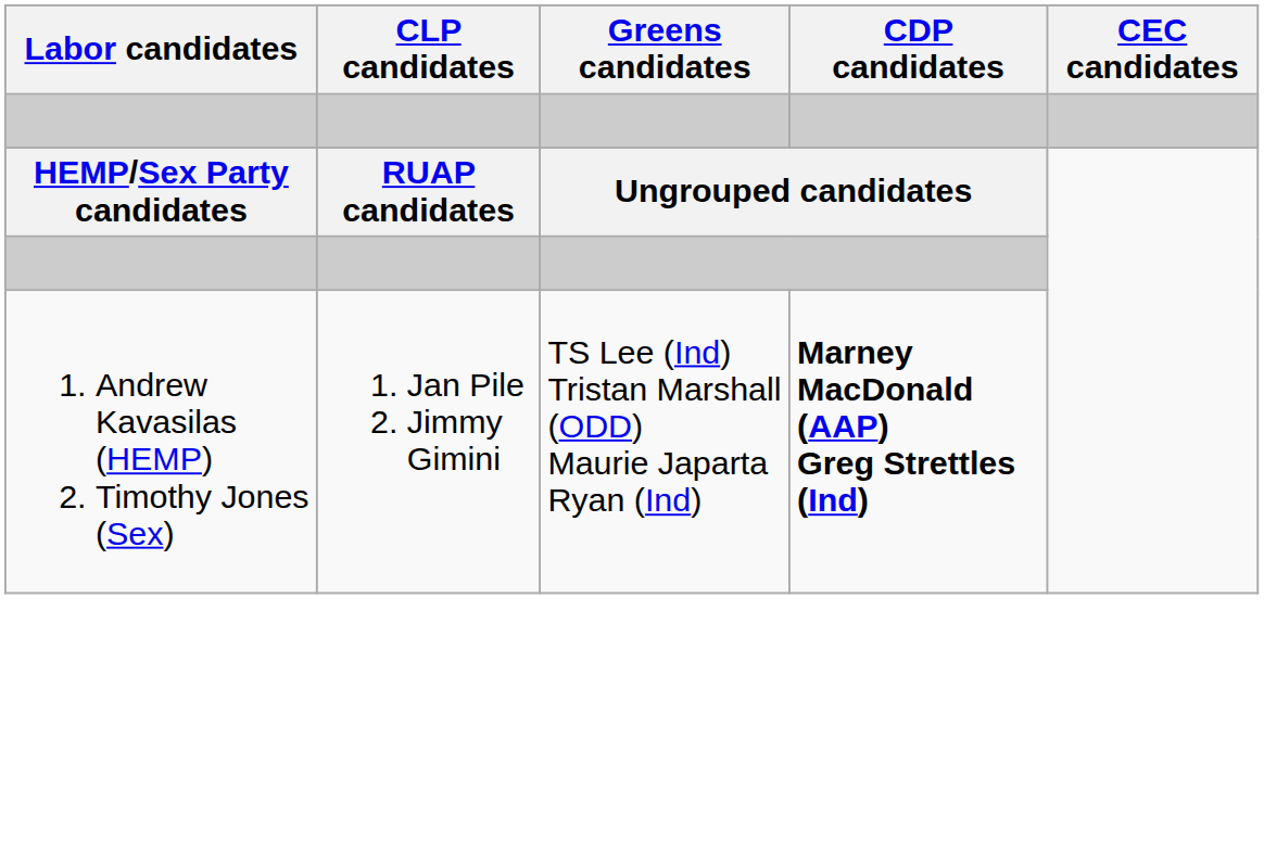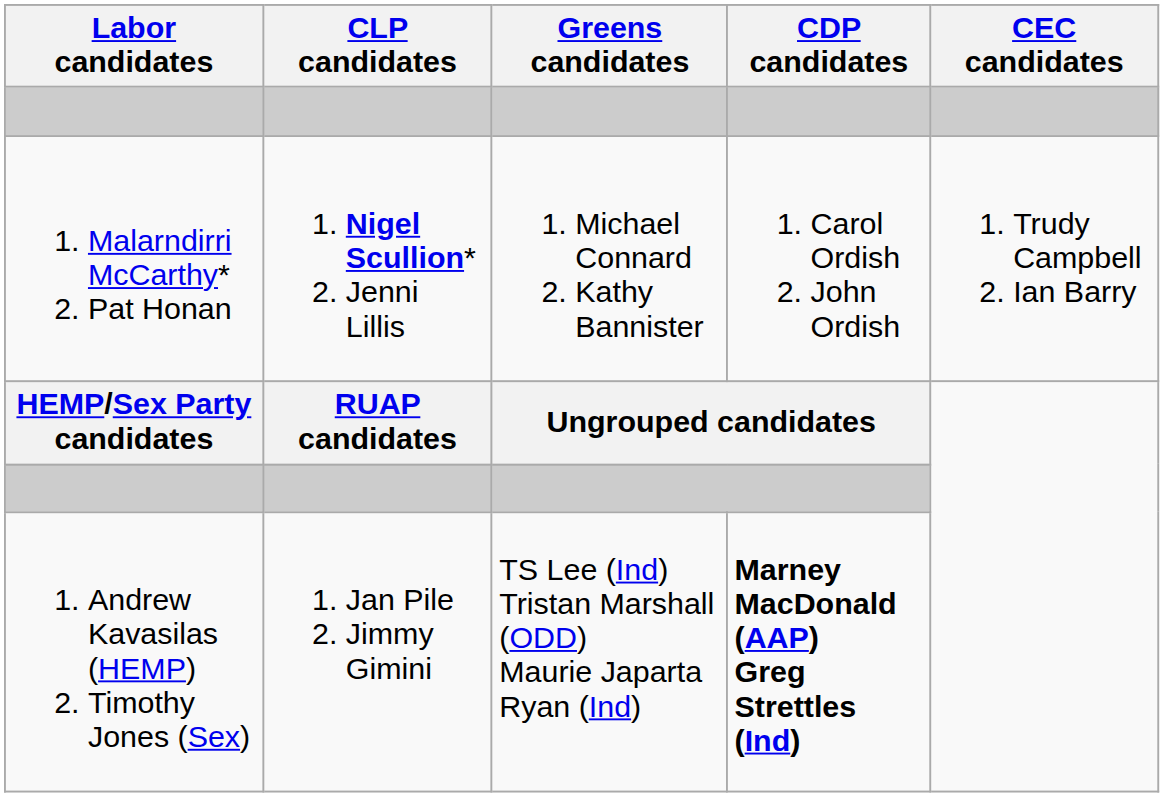+ row: Malarndirri McCarthy* Pat Honan | Nigel Scullion* Jenni Lillis | Michael Connard Kathy Bannister | Carol Ordish John Ordish | Trudy Campbell Ian Barry
